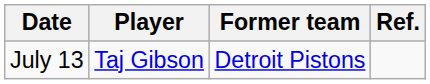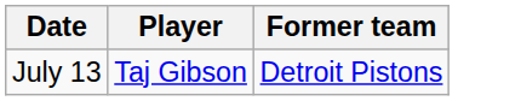- column: Ref.
